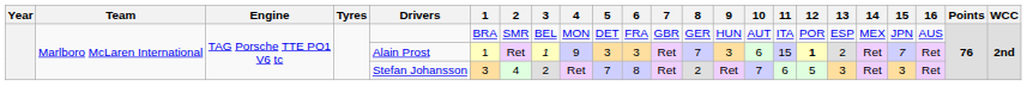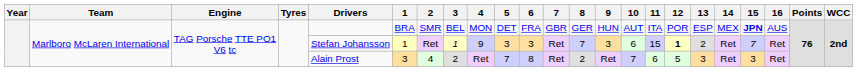row 2 | 15: normal -> bold
row 3 | Drivers: Alain Prost -> Stefan Johansson
row 4 | Drivers: Stefan Johansson -> Alain Prost
